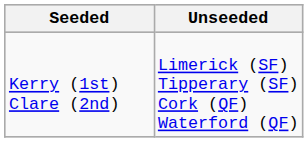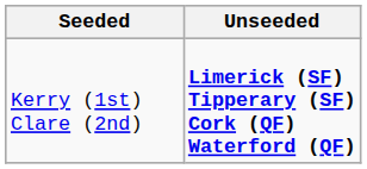Kerry (1st) Clare (2nd) | Unseeded: normal -> bold
